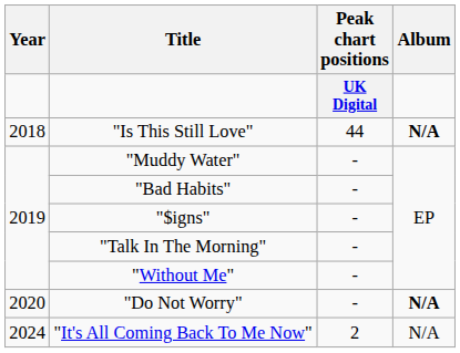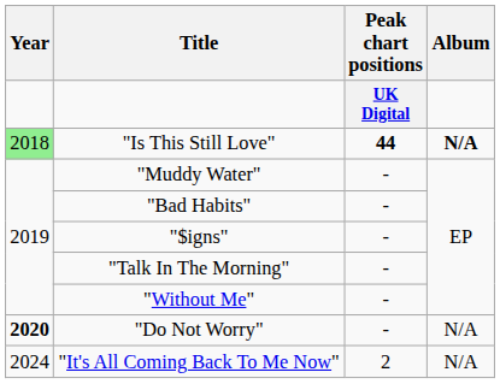"Is This Still Love" | Year: no background -> lightgreen background
"Is This Still Love" | Peak chart positions: normal -> bold
"Do Not Worry" | Year: normal -> bold
"Do Not Worry" | Album: bold -> normal
